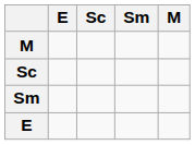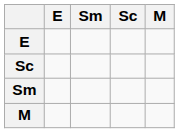columns swapped: Sc <-> Sm
row 2 | column 1: M -> E
row 5 | column 1: E -> M
